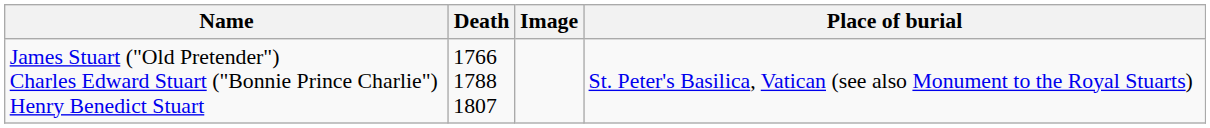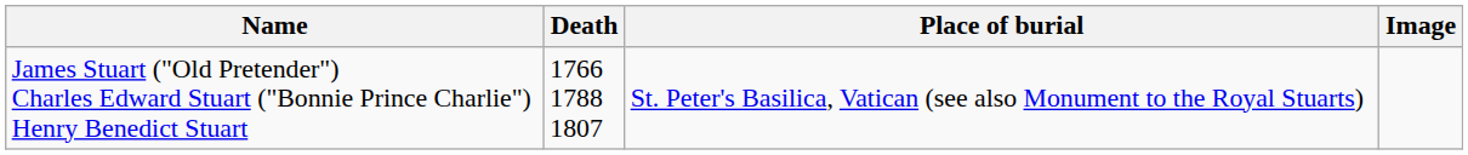columns swapped: Place of burial <-> Image
